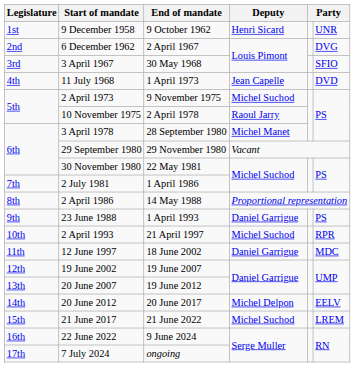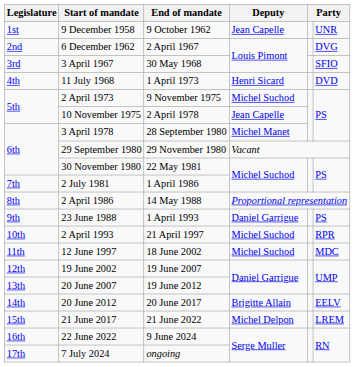9 December 1958 | Deputy: Henri Sicard -> Jean Capelle
11 July 1968 | Deputy: Jean Capelle -> Henri Sicard
10 November 1975 | Deputy: Raoul Jarry -> Jean Capelle
12 June 1997 | Deputy: Daniel Garrigue -> Michel Suchod
20 June 2012 | Deputy: Michel Delpon -> Brigitte Allain
21 June 2017 | Deputy: Michel Suchod -> Michel Delpon
